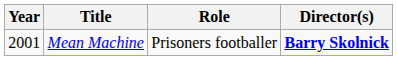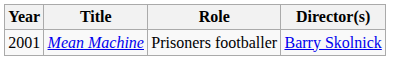row 2 | Director(s): bold -> normal
